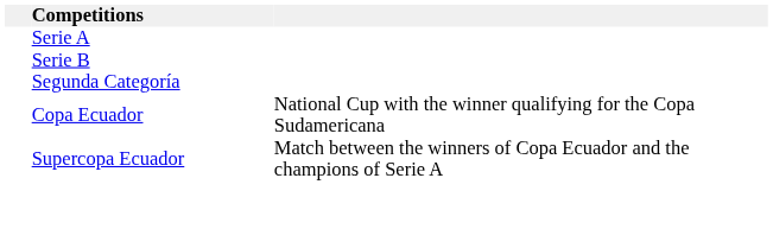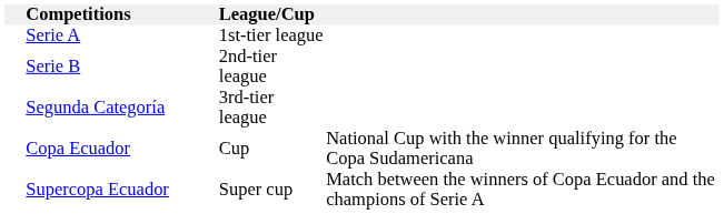+ column: League/Cup | 1st-tier league | 2nd-tier league | 3rd-tier league | Cup | Super cup
